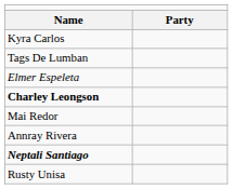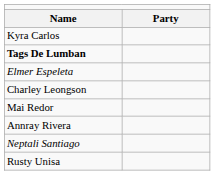Tags De Lumban | column 1: normal -> bold
Charley Leongson | column 1: bold -> normal
Neptali Santiago | column 1: bold -> normal
